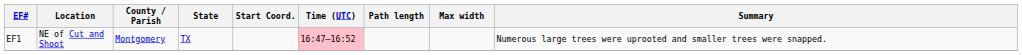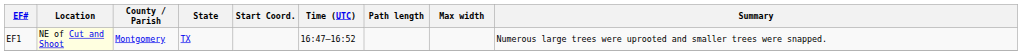EF1 | Location: no background -> lightyellow background
EF1 | Time (UTC): pink background -> no background
